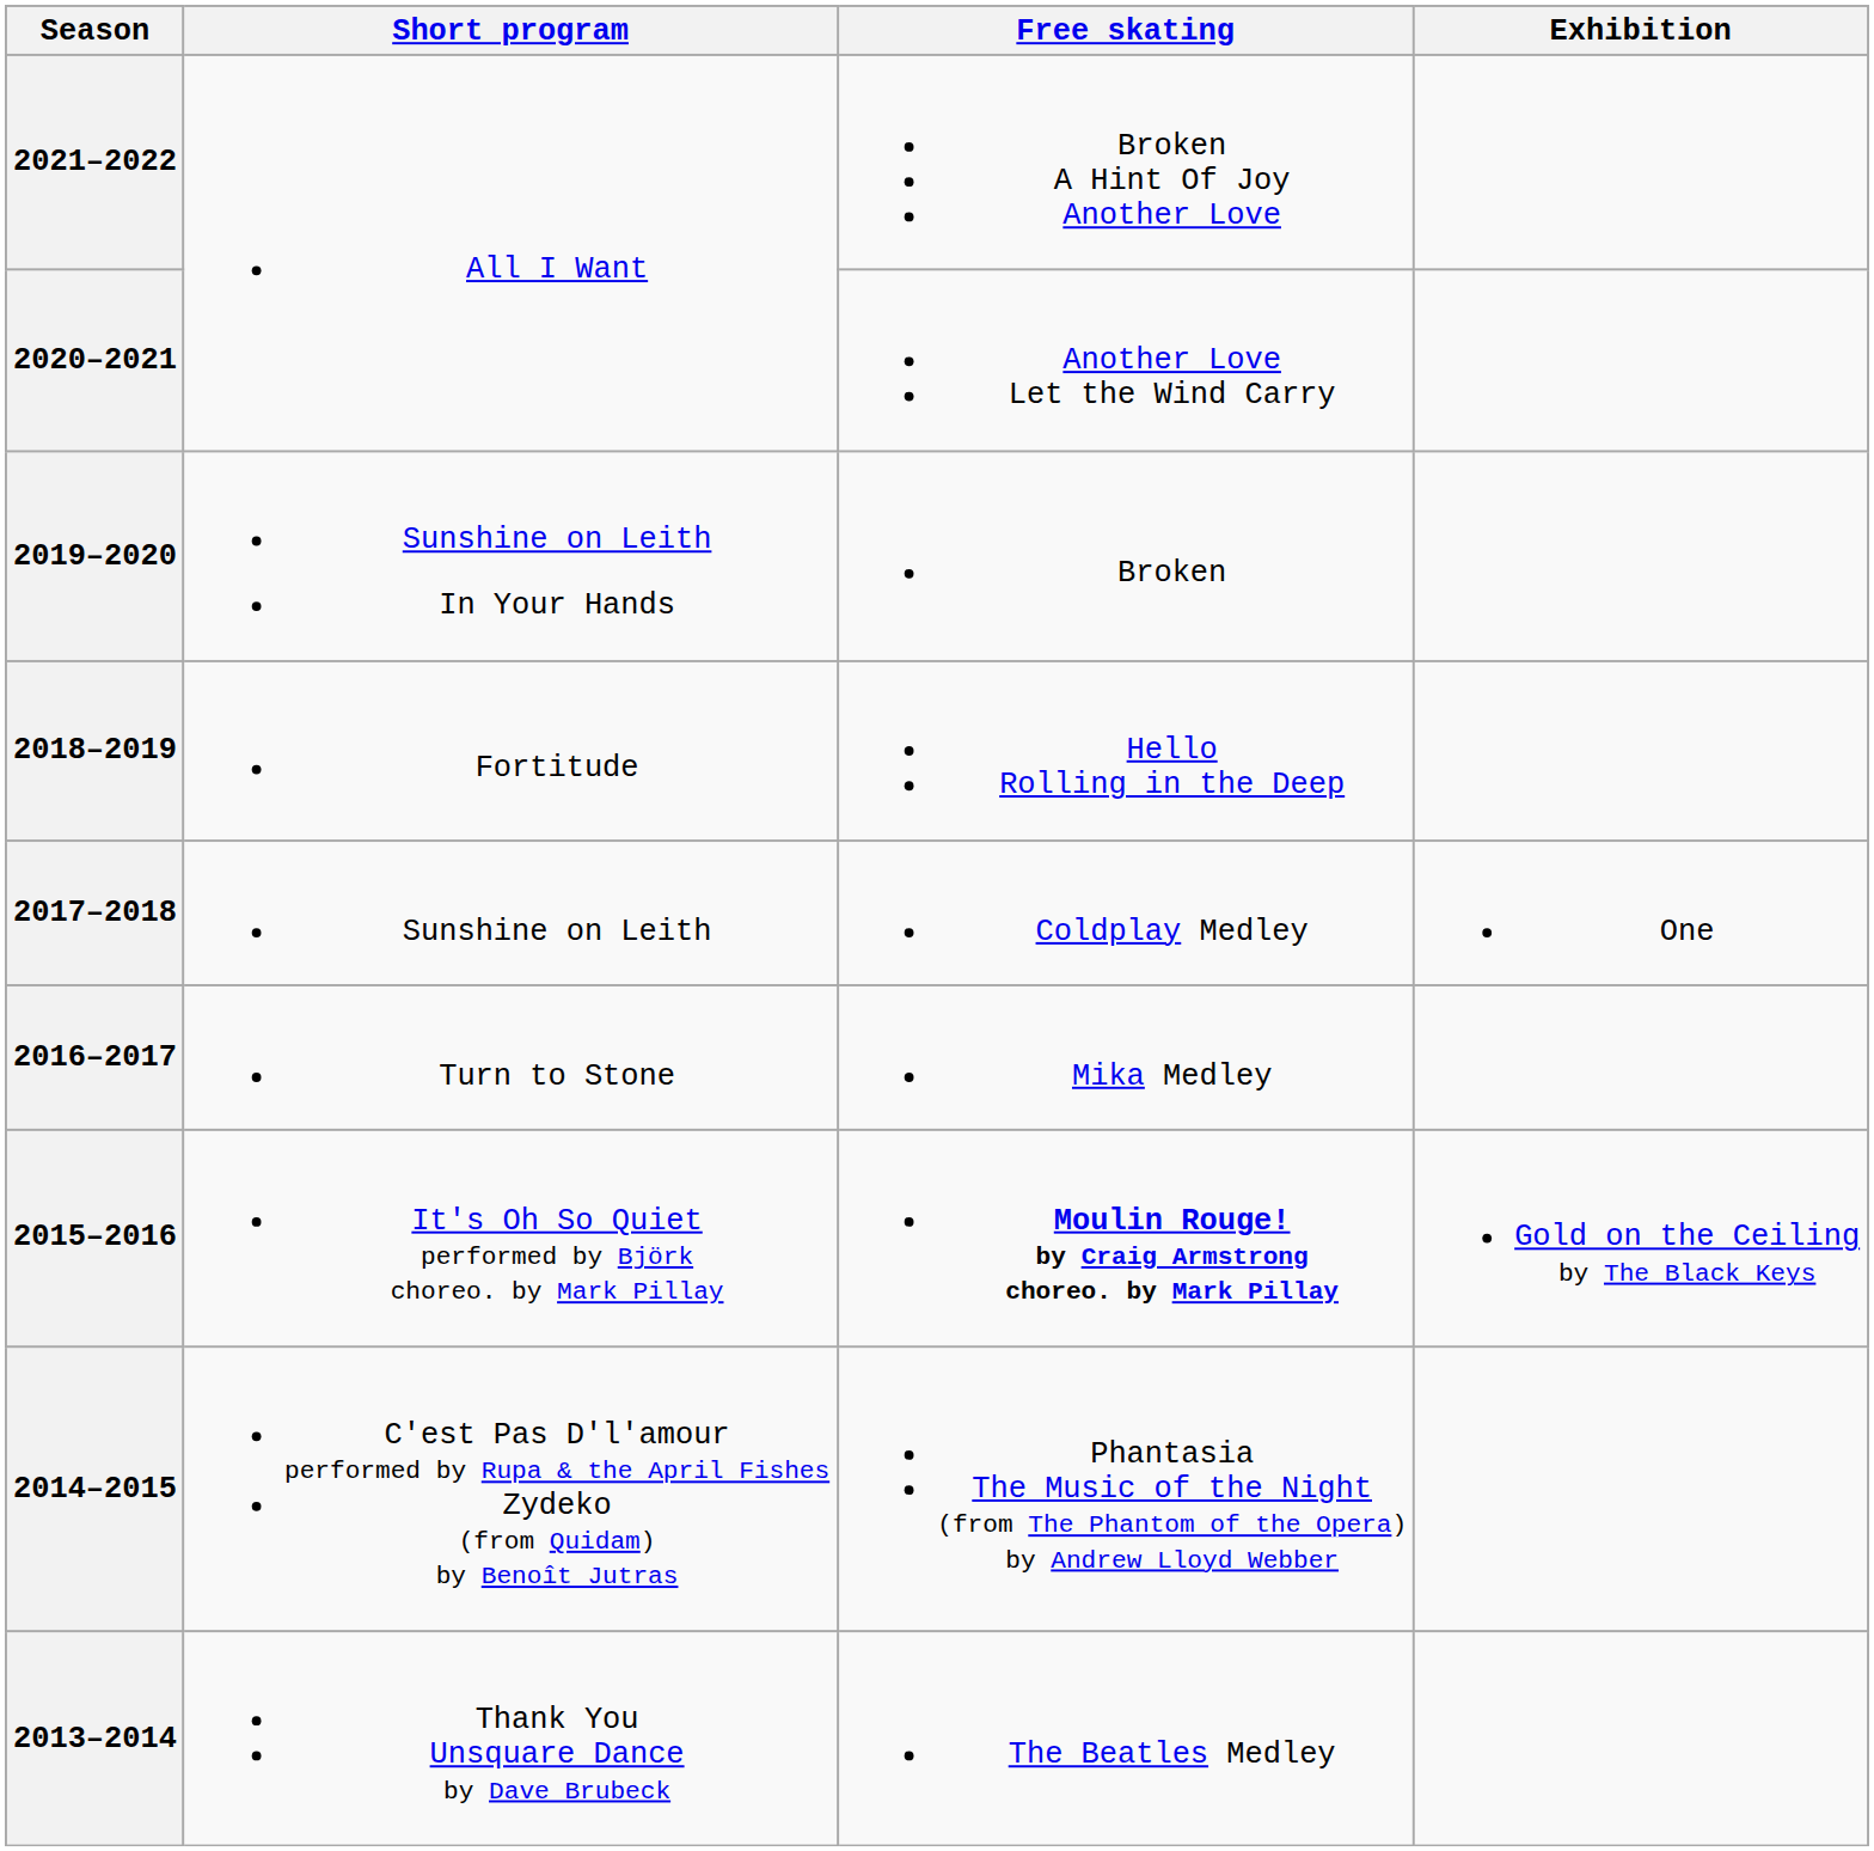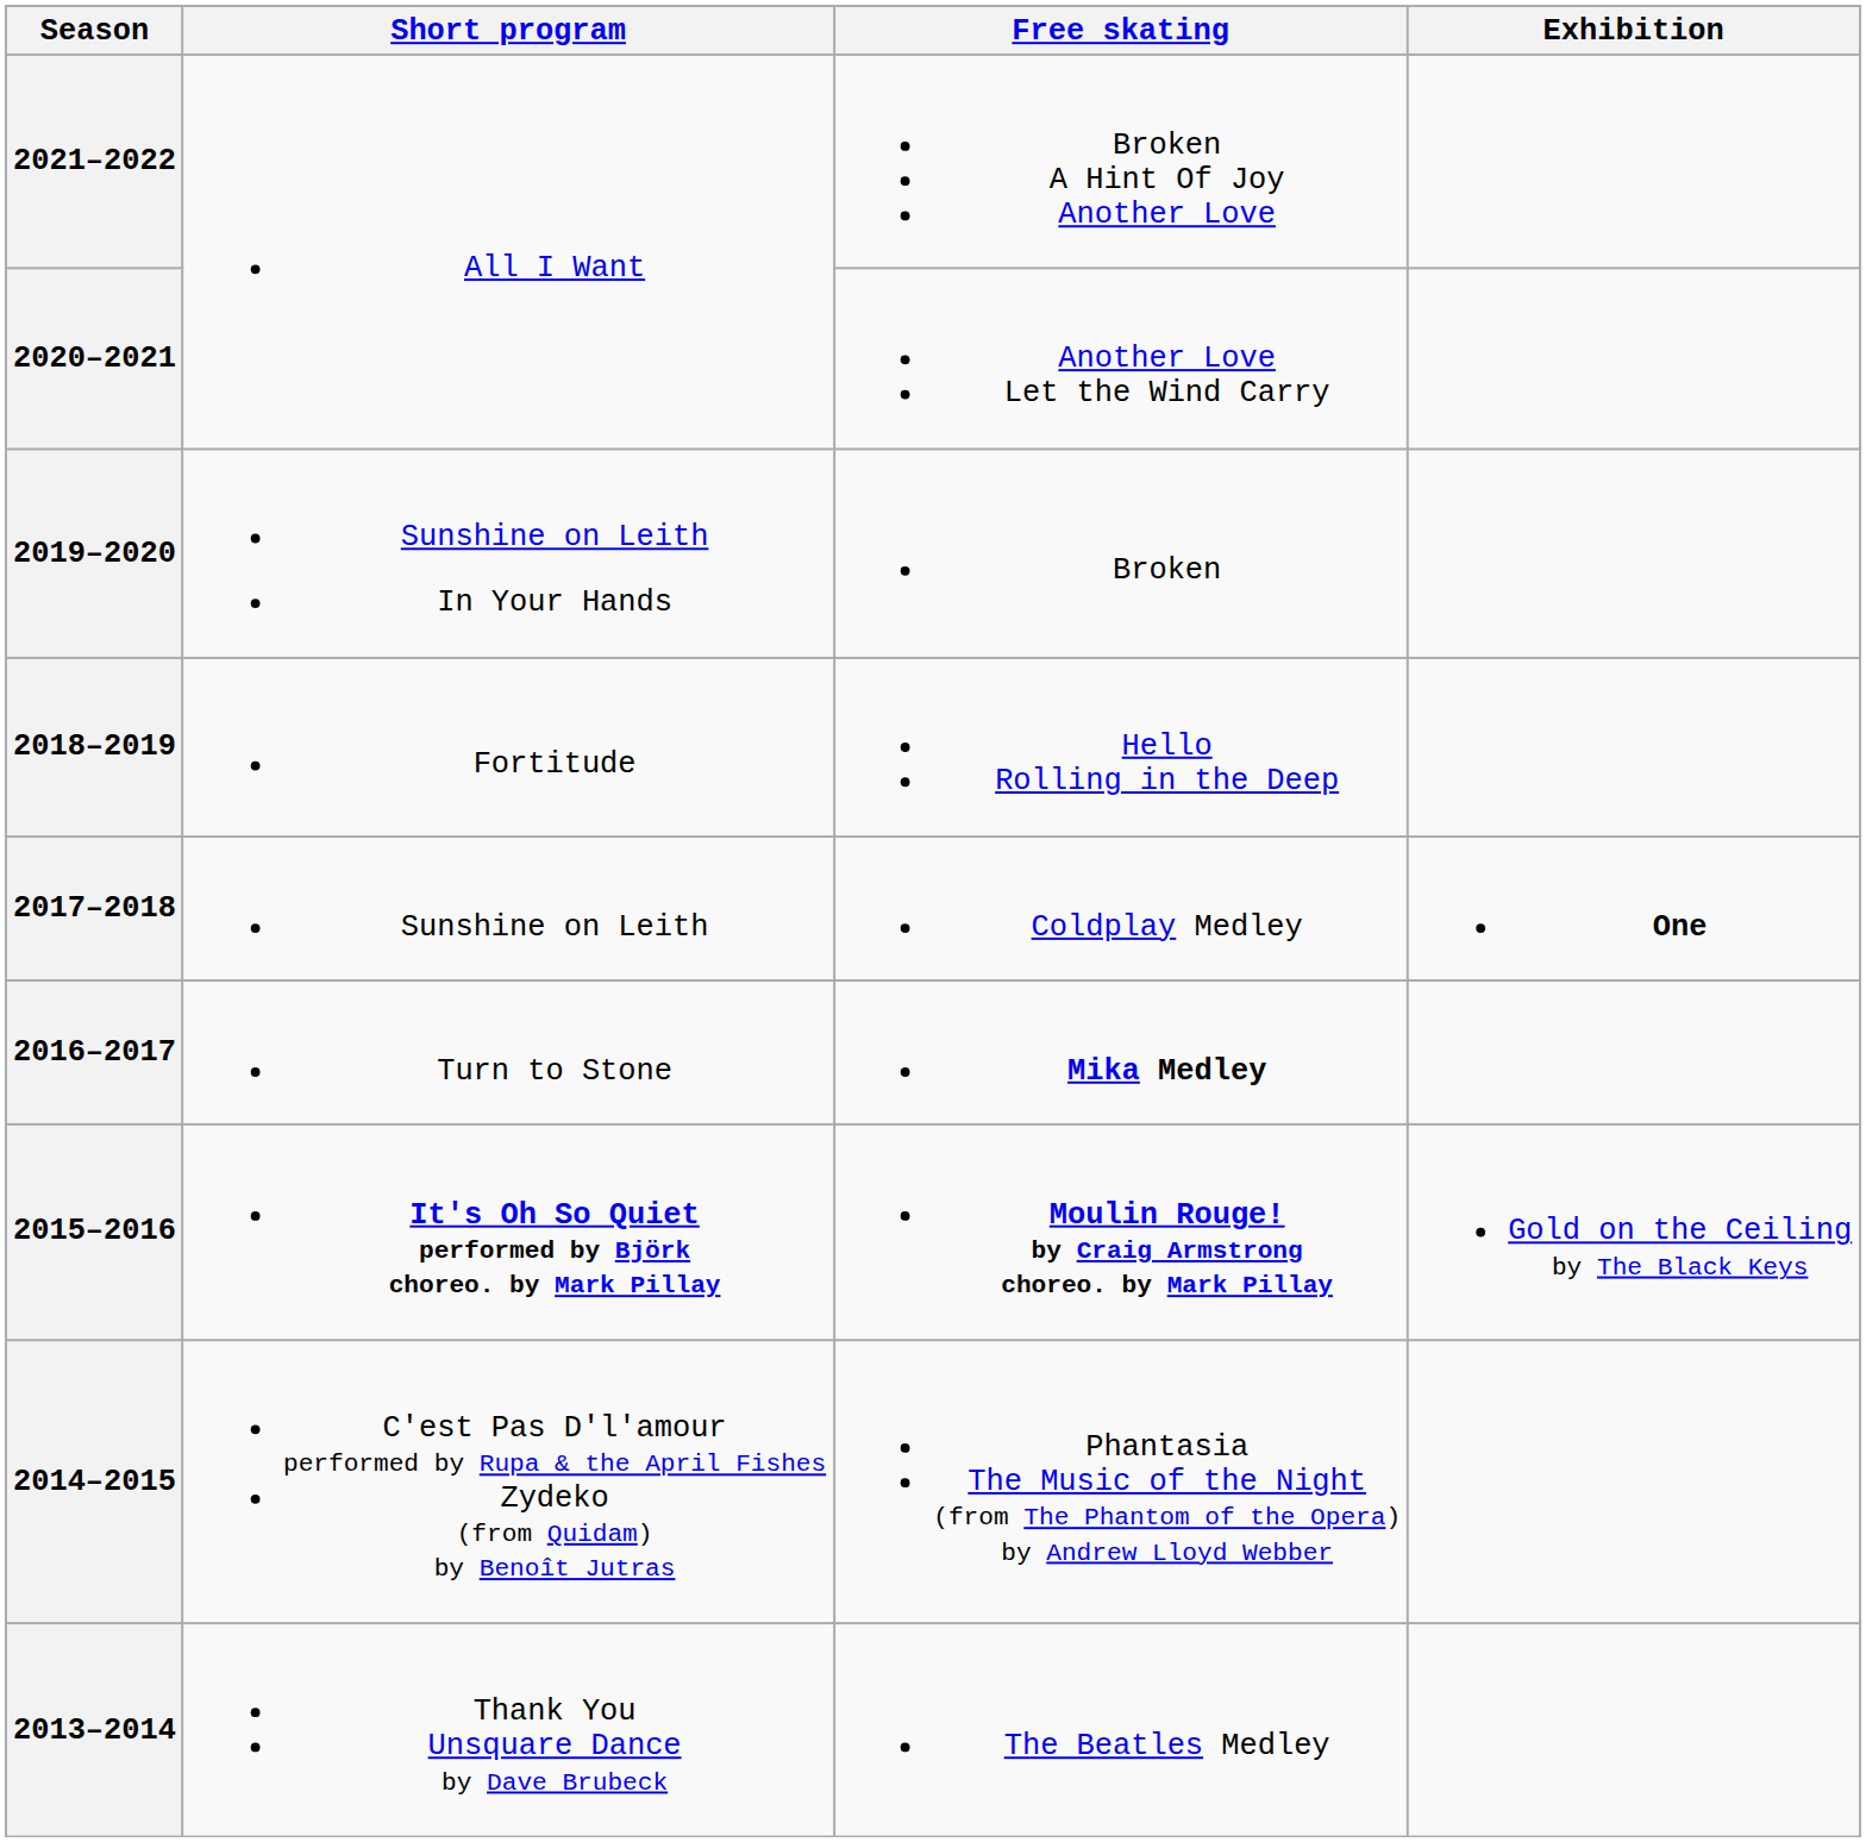2017–2018 | Exhibition: normal -> bold
2016–2017 | Free skating: normal -> bold
2015–2016 | Short program: normal -> bold
